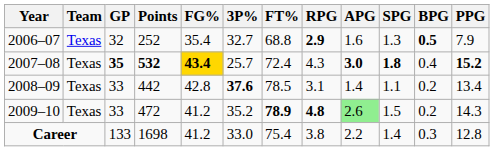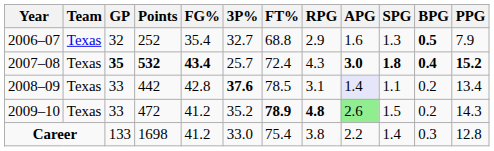2006–07 | RPG: bold -> normal
2007–08 | FG%: gold background -> no background
2007–08 | BPG: normal -> bold
2008–09 | APG: no background -> lavender background
